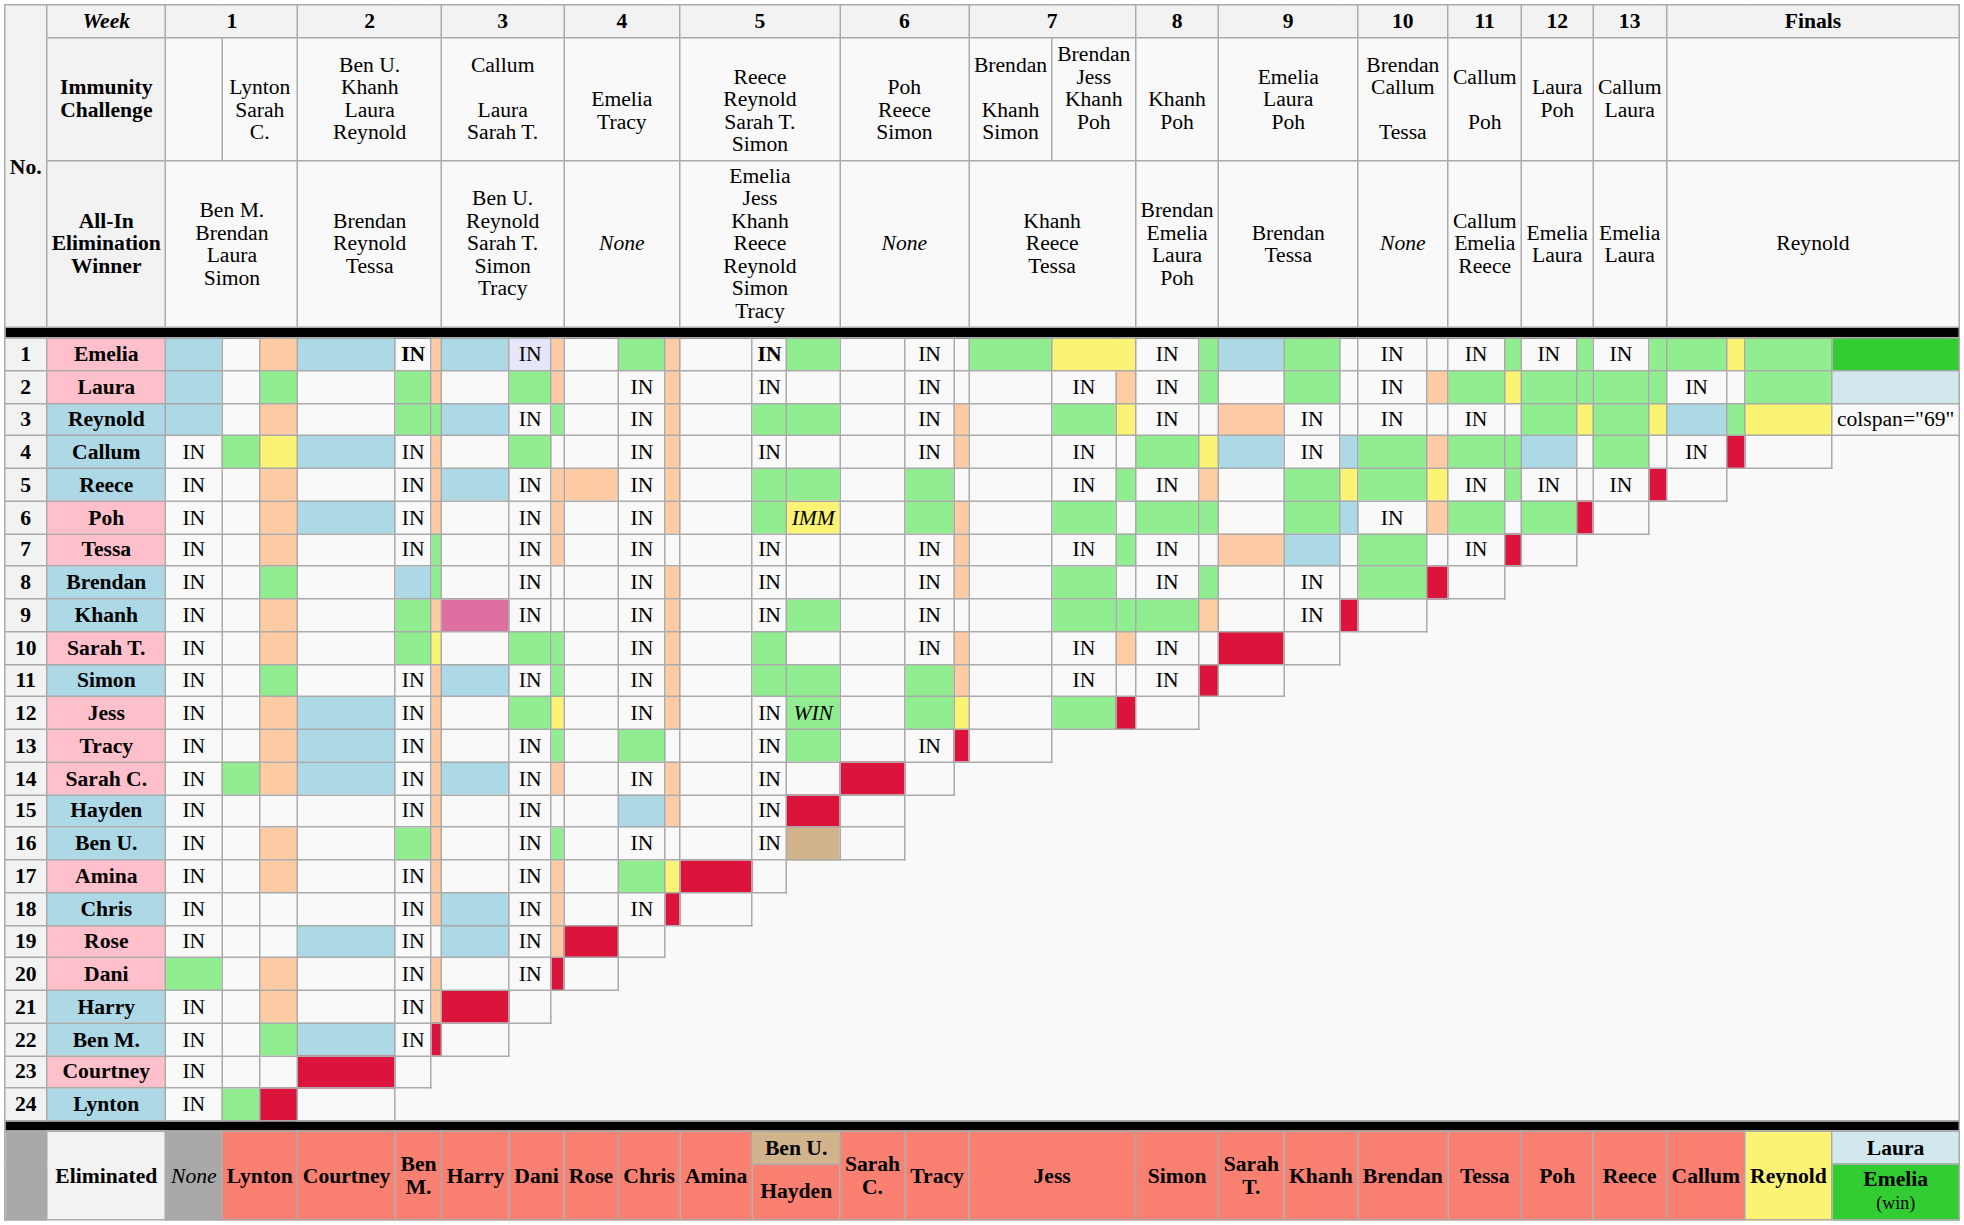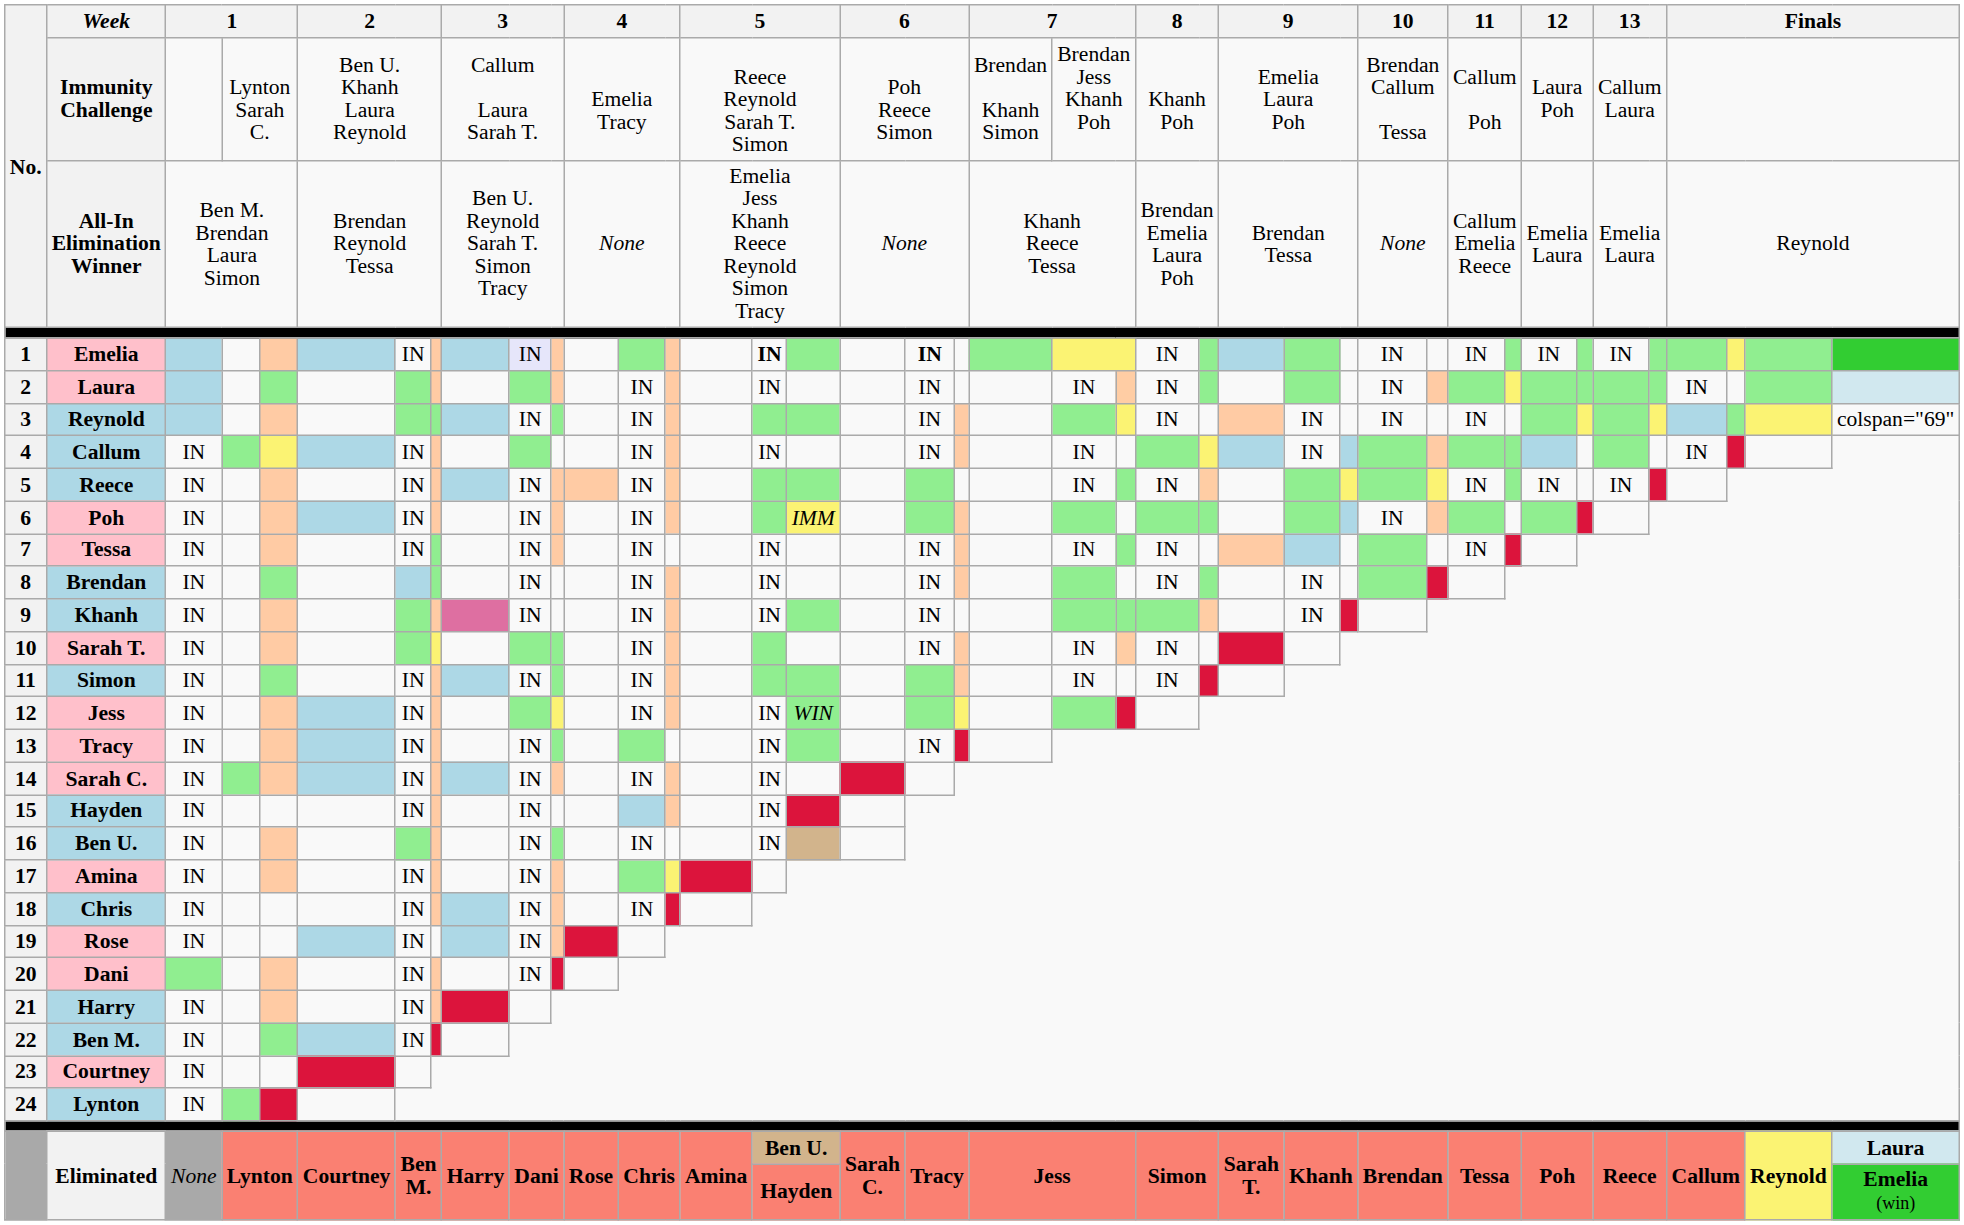Emelia | column 7: bold -> normal
Emelia | column 19: normal -> bold
